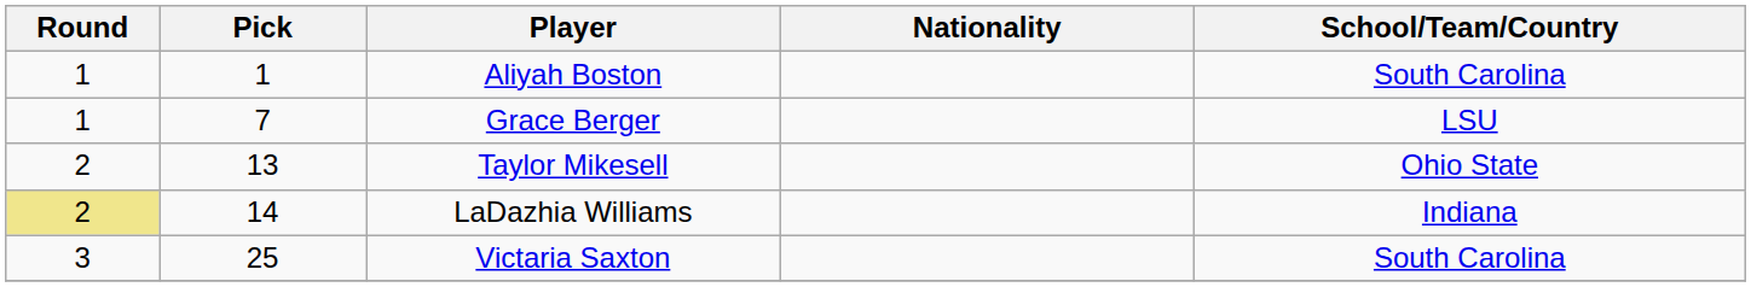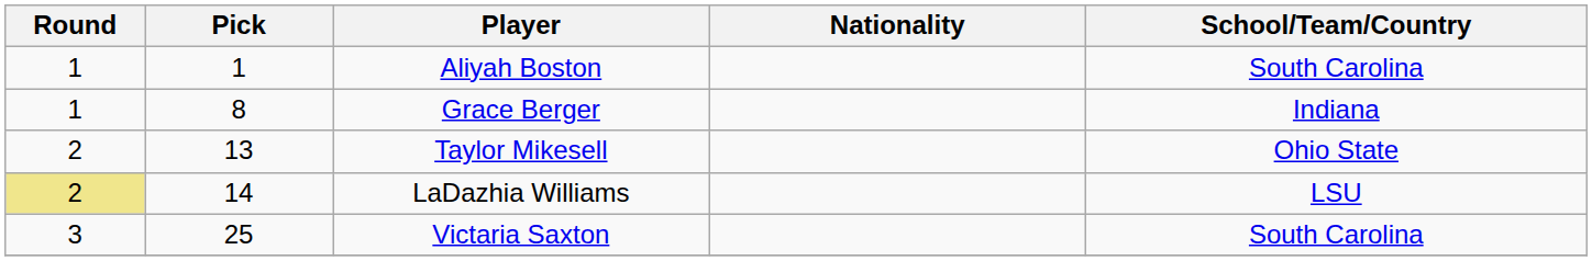Grace Berger | Pick: 7 -> 8
Grace Berger | School/Team/Country: LSU -> Indiana
LaDazhia Williams | School/Team/Country: Indiana -> LSU
